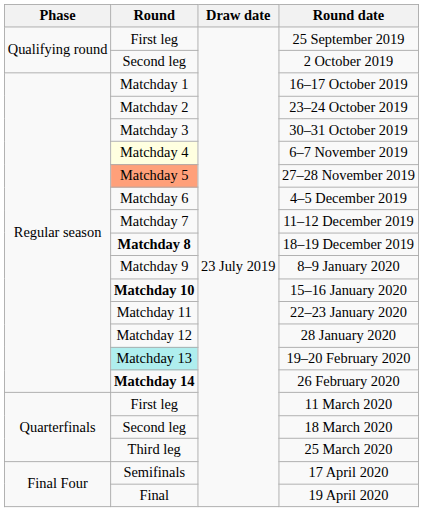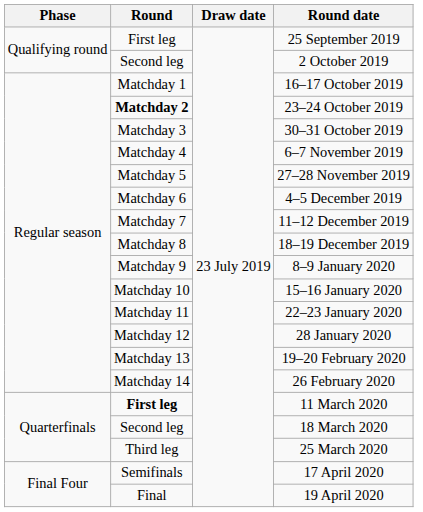23–24 October 2019 | Round: normal -> bold
6–7 November 2019 | Round: lightyellow background -> no background
27–28 November 2019 | Round: lightsalmon background -> no background
18–19 December 2019 | Round: bold -> normal
15–16 January 2020 | Round: bold -> normal
19–20 February 2020 | Round: paleturquoise background -> no background
26 February 2020 | Round: bold -> normal
11 March 2020 | Round: normal -> bold
